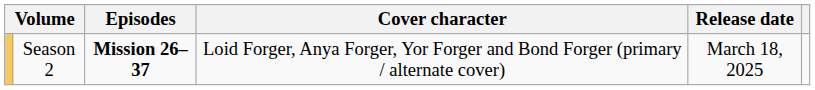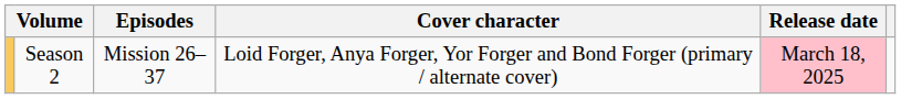Season 2 | Episodes: bold -> normal
Season 2 | Release date: no background -> pink background
